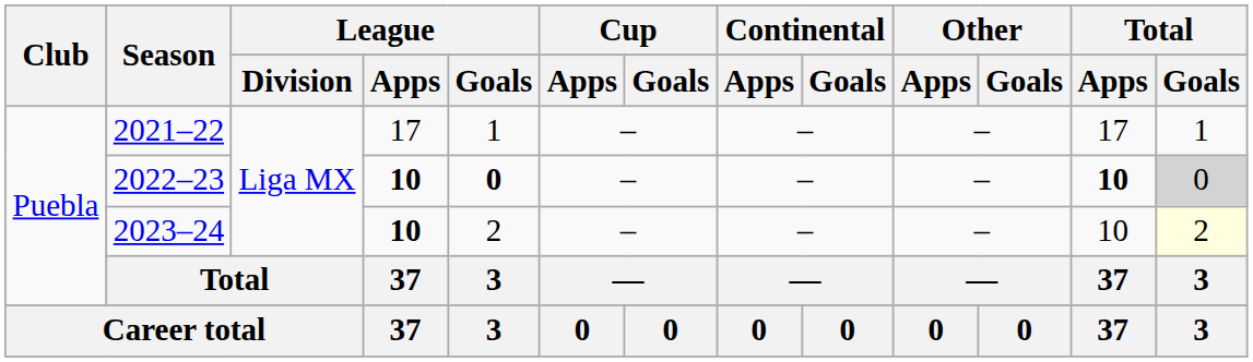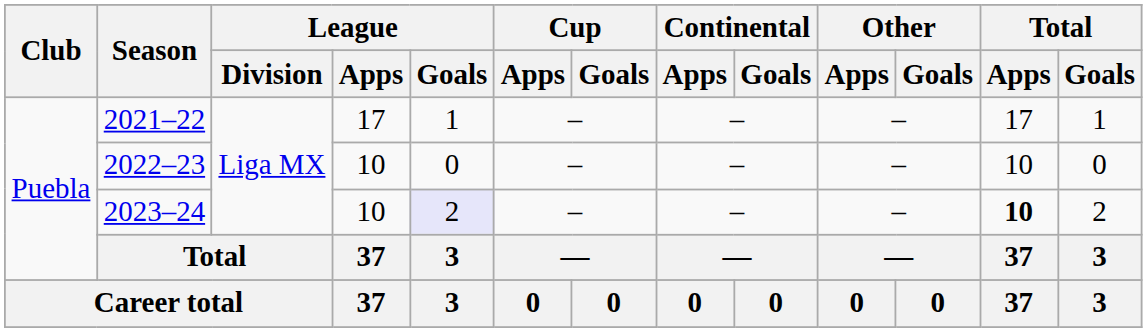2022–23 | League / Apps: bold -> normal
2022–23 | League / Goals: bold -> normal
2022–23 | Total / Apps: bold -> normal
2022–23 | Total / Goals: lightgrey background -> no background
2023–24 | League / Apps: bold -> normal
2023–24 | League / Goals: no background -> lavender background
2023–24 | Total / Apps: normal -> bold
2023–24 | Total / Goals: lightyellow background -> no background
